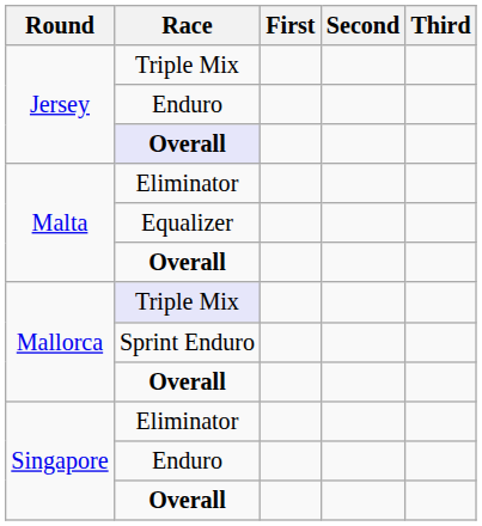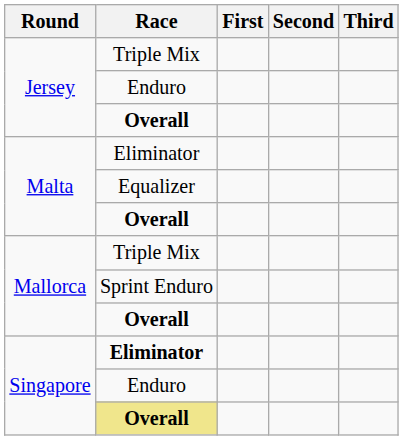Jersey / Overall | Race: lavender background -> no background
Mallorca / Triple Mix | Race: lavender background -> no background
Singapore / Eliminator | Race: normal -> bold
Singapore / Overall | Race: no background -> khaki background
